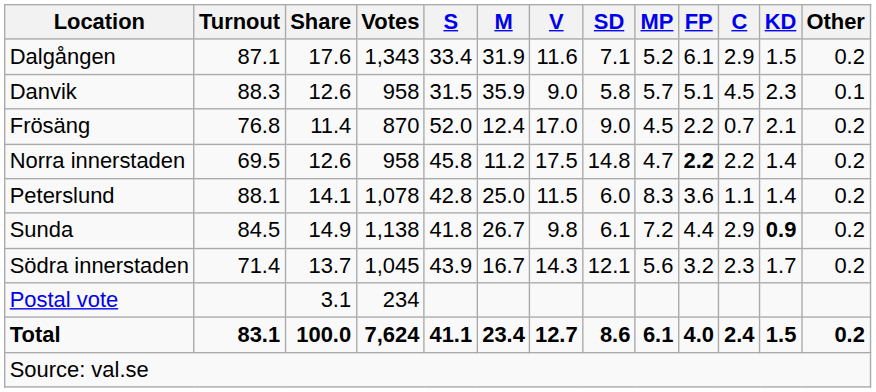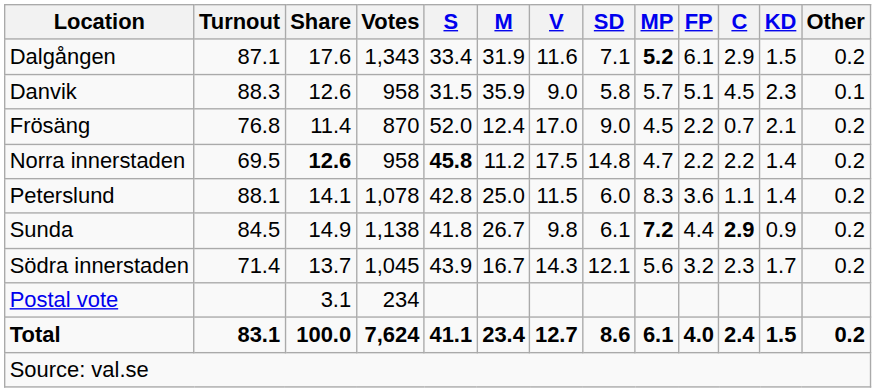Dalgången | MP: normal -> bold
Norra innerstaden | Share: normal -> bold
Norra innerstaden | S: normal -> bold
Norra innerstaden | FP: bold -> normal
Sunda | MP: normal -> bold
Sunda | C: normal -> bold
Sunda | KD: bold -> normal
